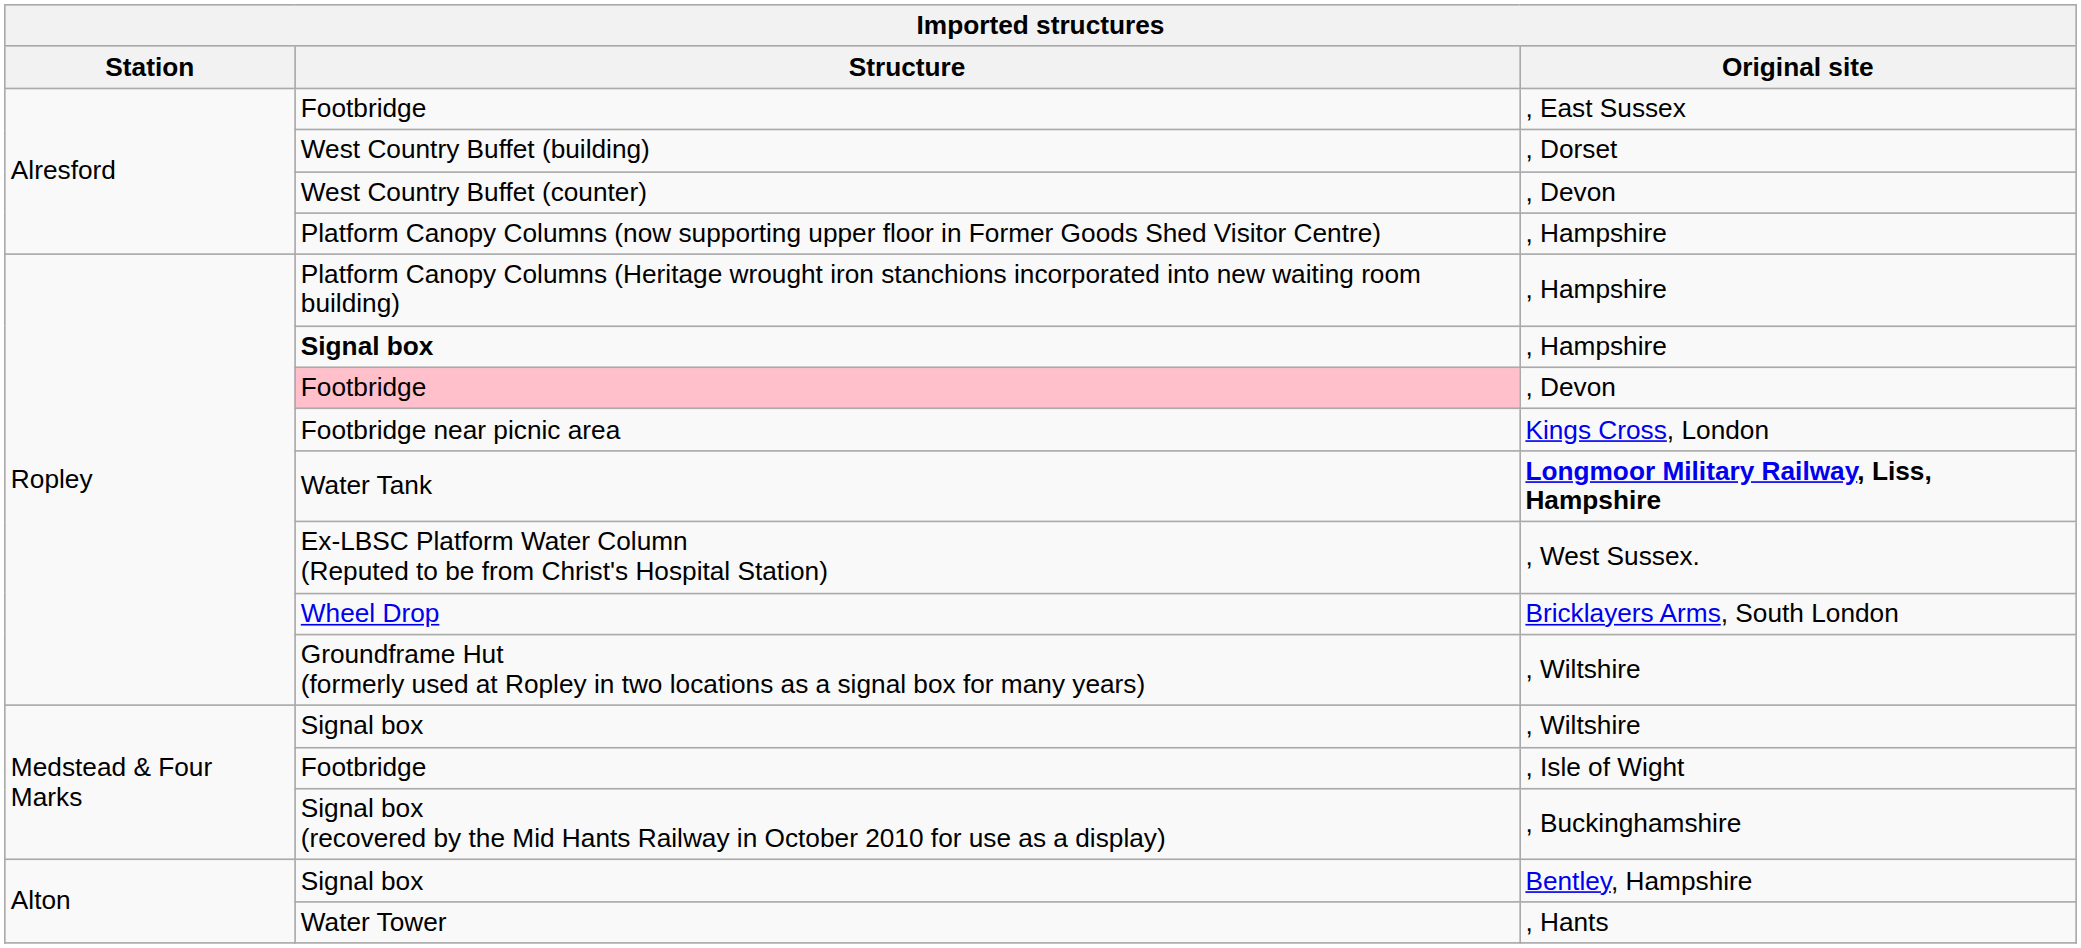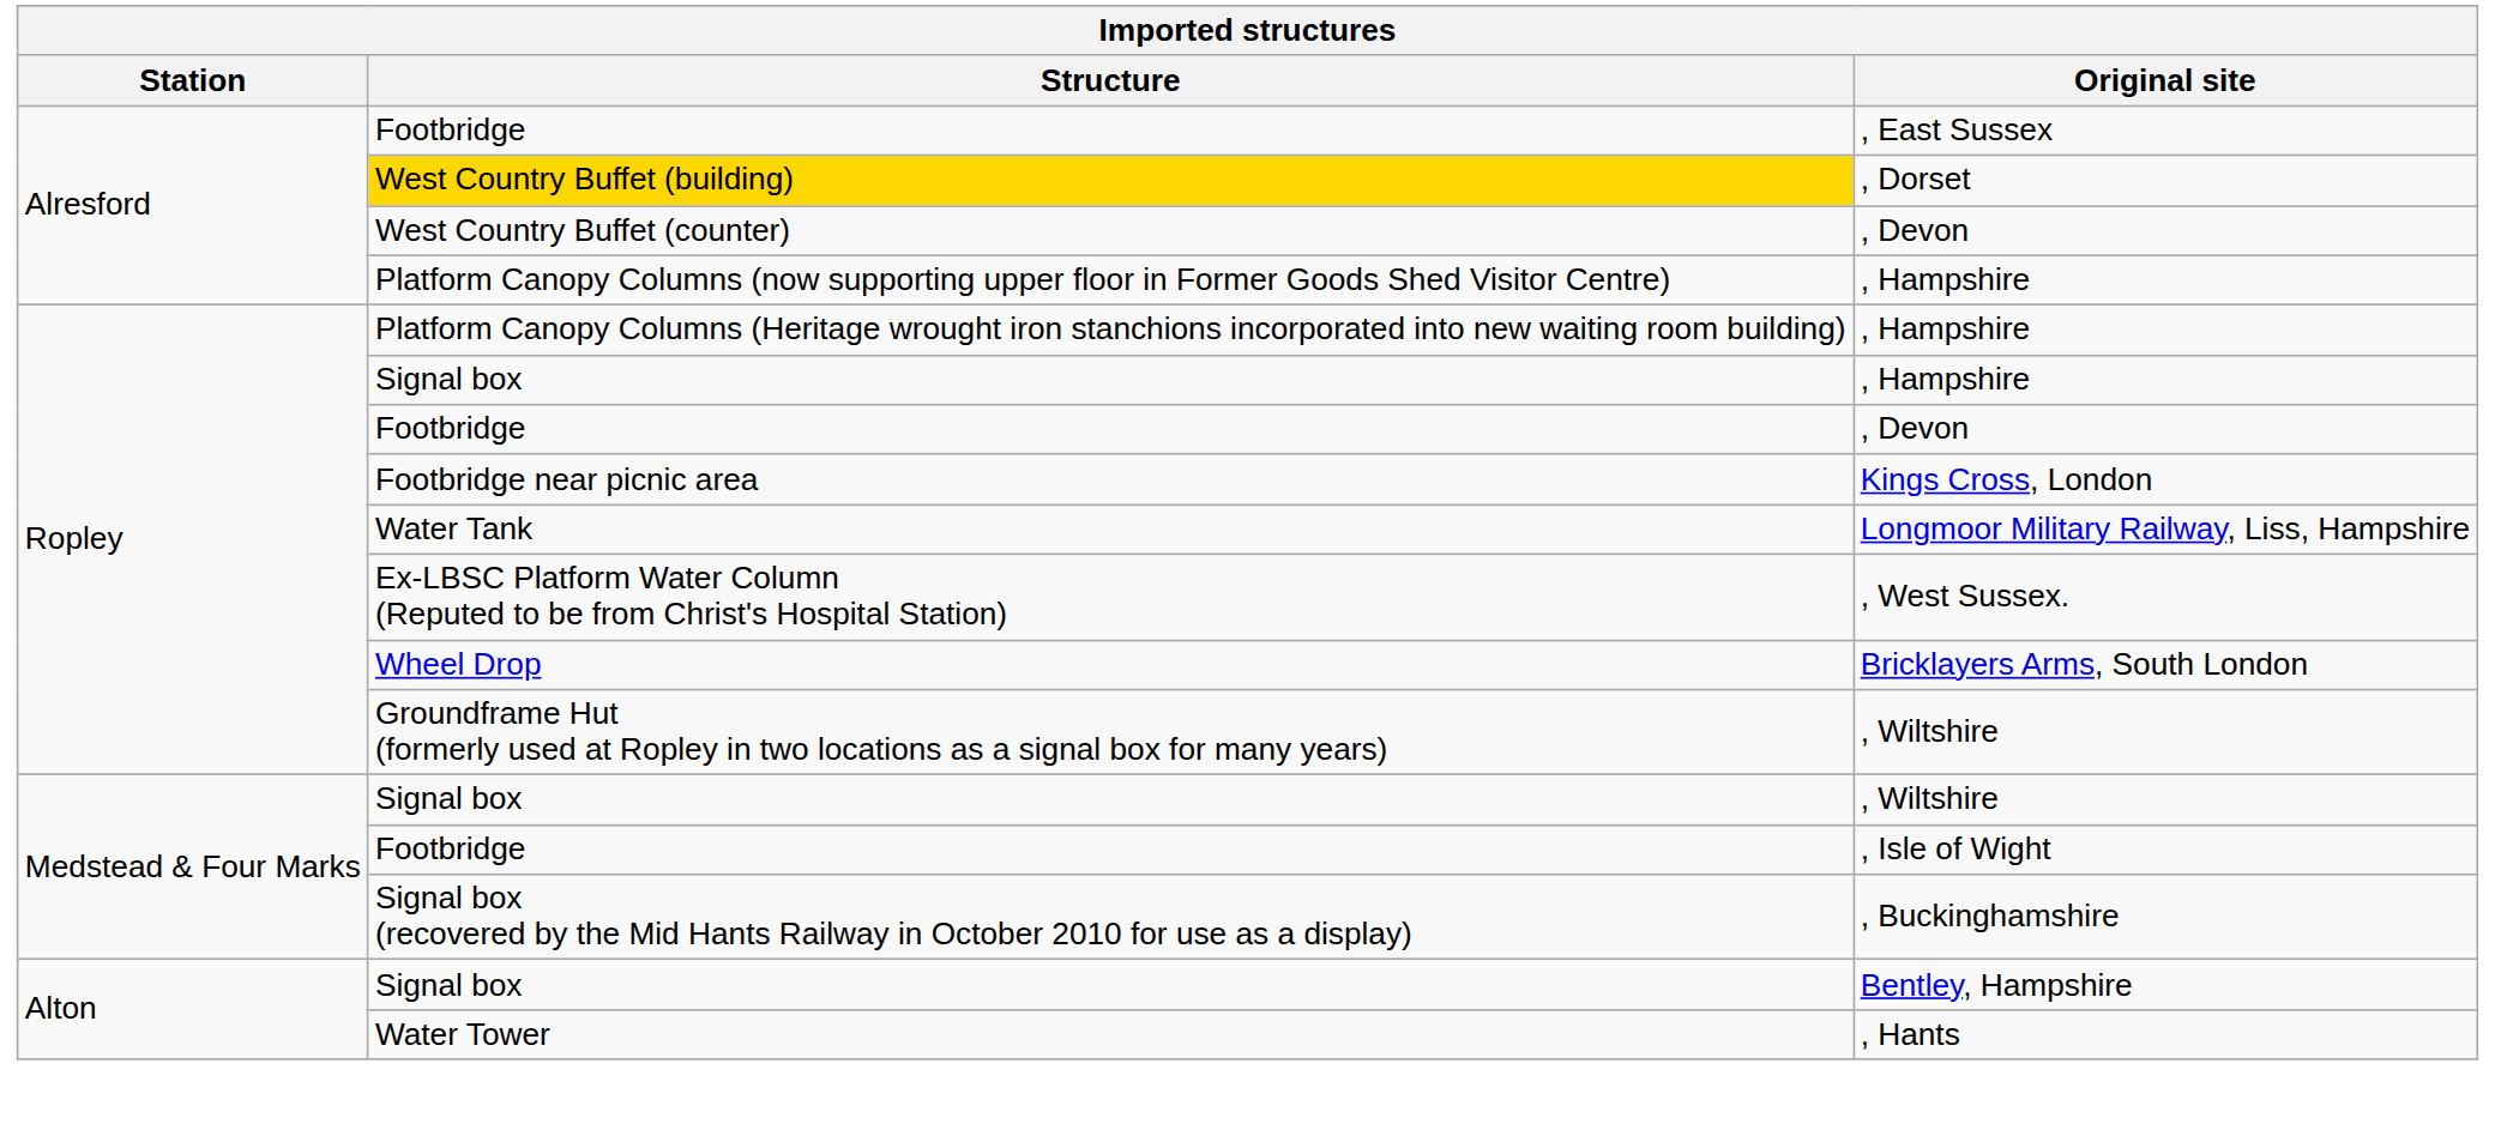West Country Buffet (building) | Structure: no background -> gold background
Signal box / , Hampshire | Structure: bold -> normal
Footbridge / , Devon | Structure: pink background -> no background
Water Tank | Original site: bold -> normal
